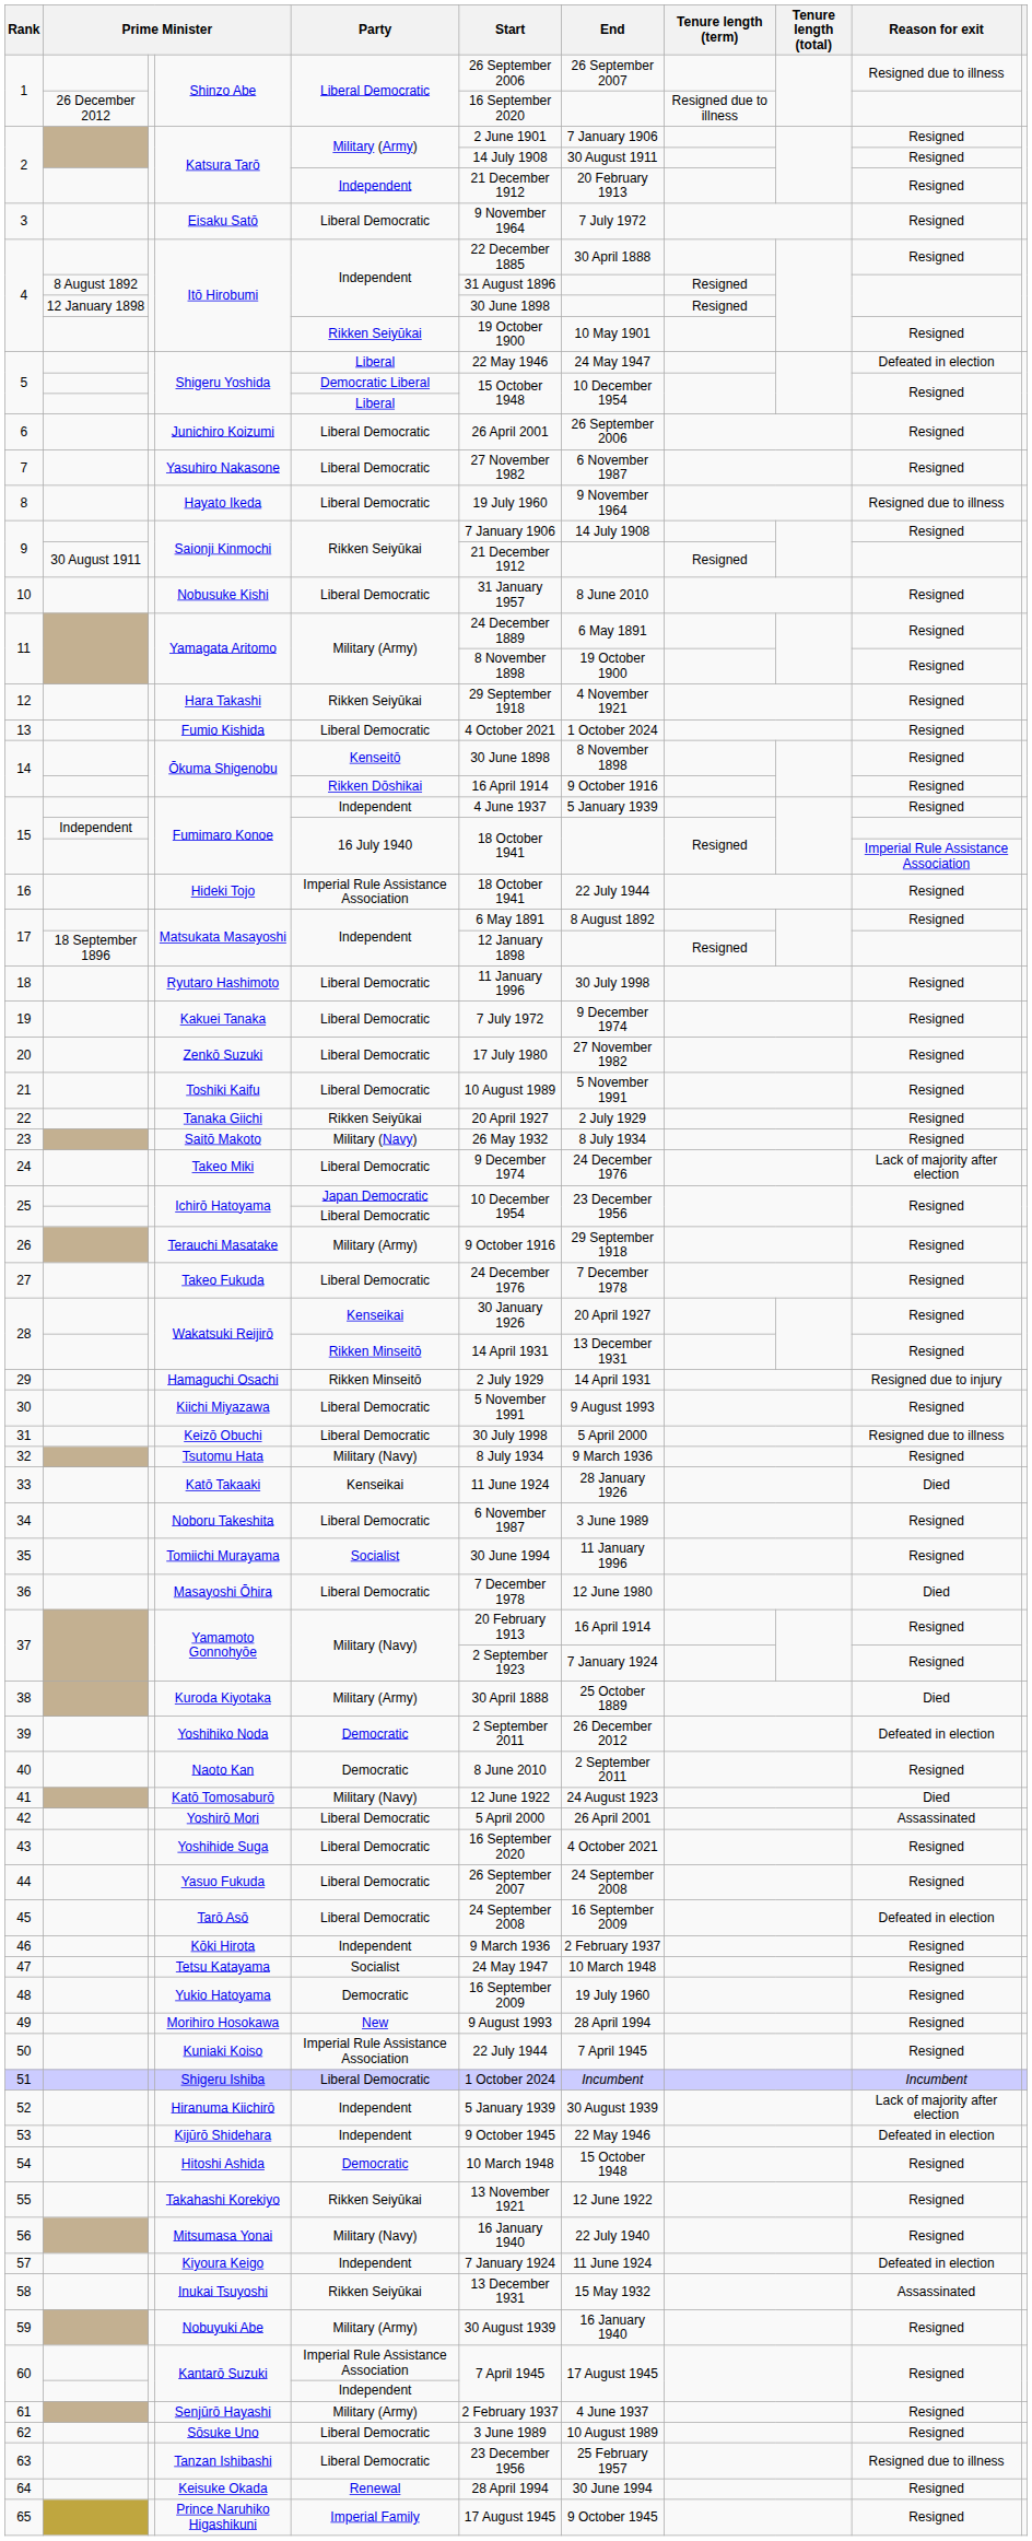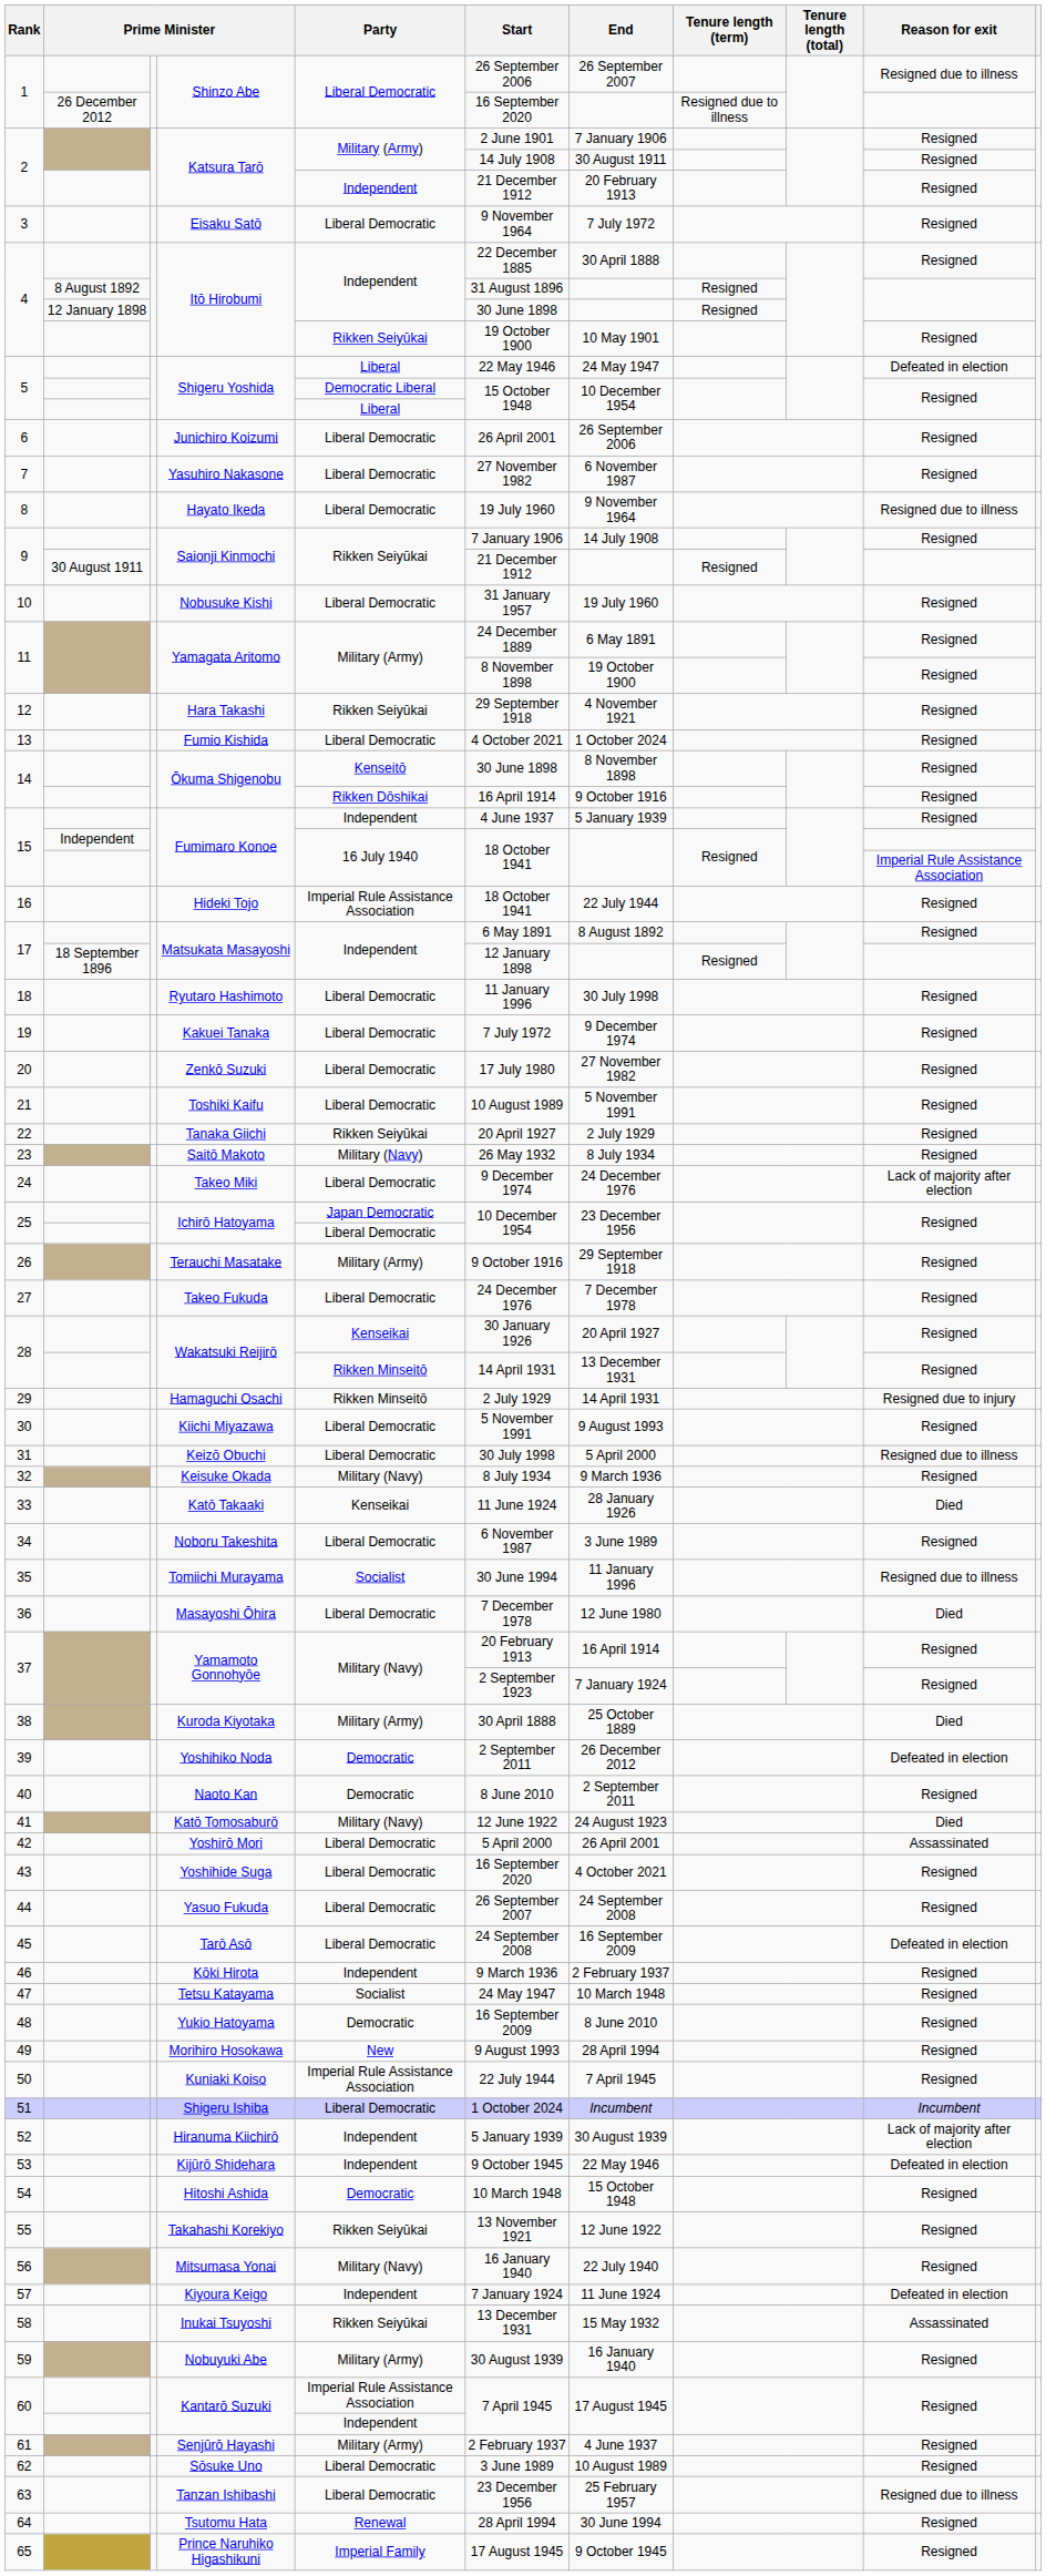10 | End: 8 June 2010 -> 19 July 1960
32 | column 4: Tsutomu Hata -> Keisuke Okada
35 | Reason for exit: Resigned -> Resigned due to illness
48 | End: 19 July 1960 -> 8 June 2010
64 | column 4: Keisuke Okada -> Tsutomu Hata
